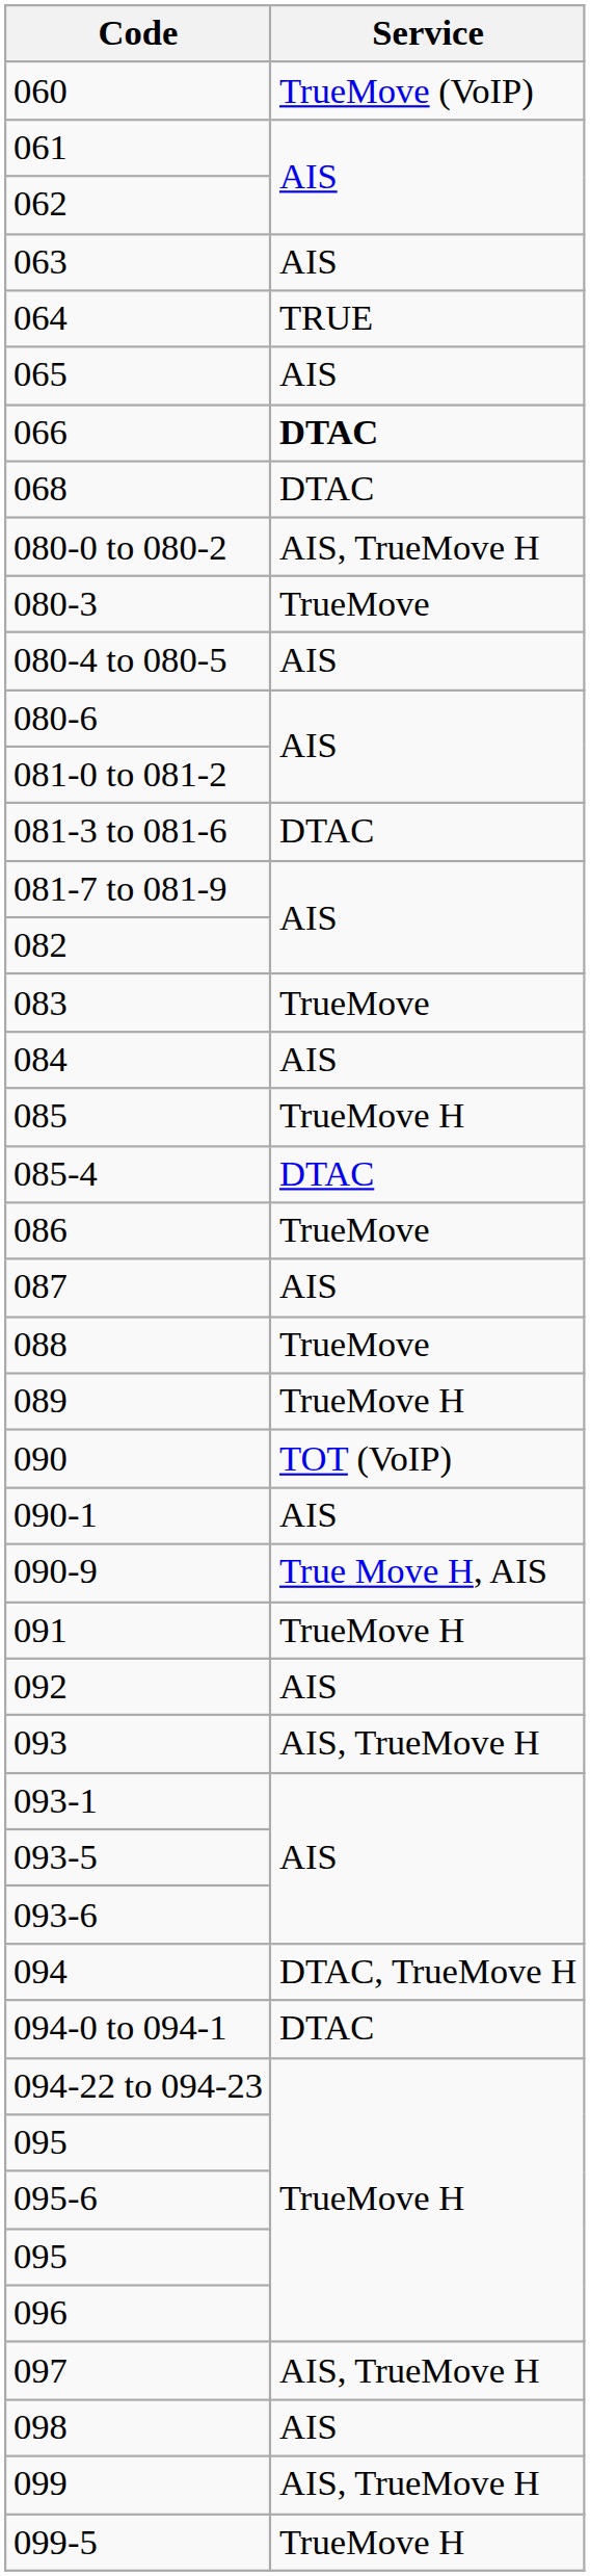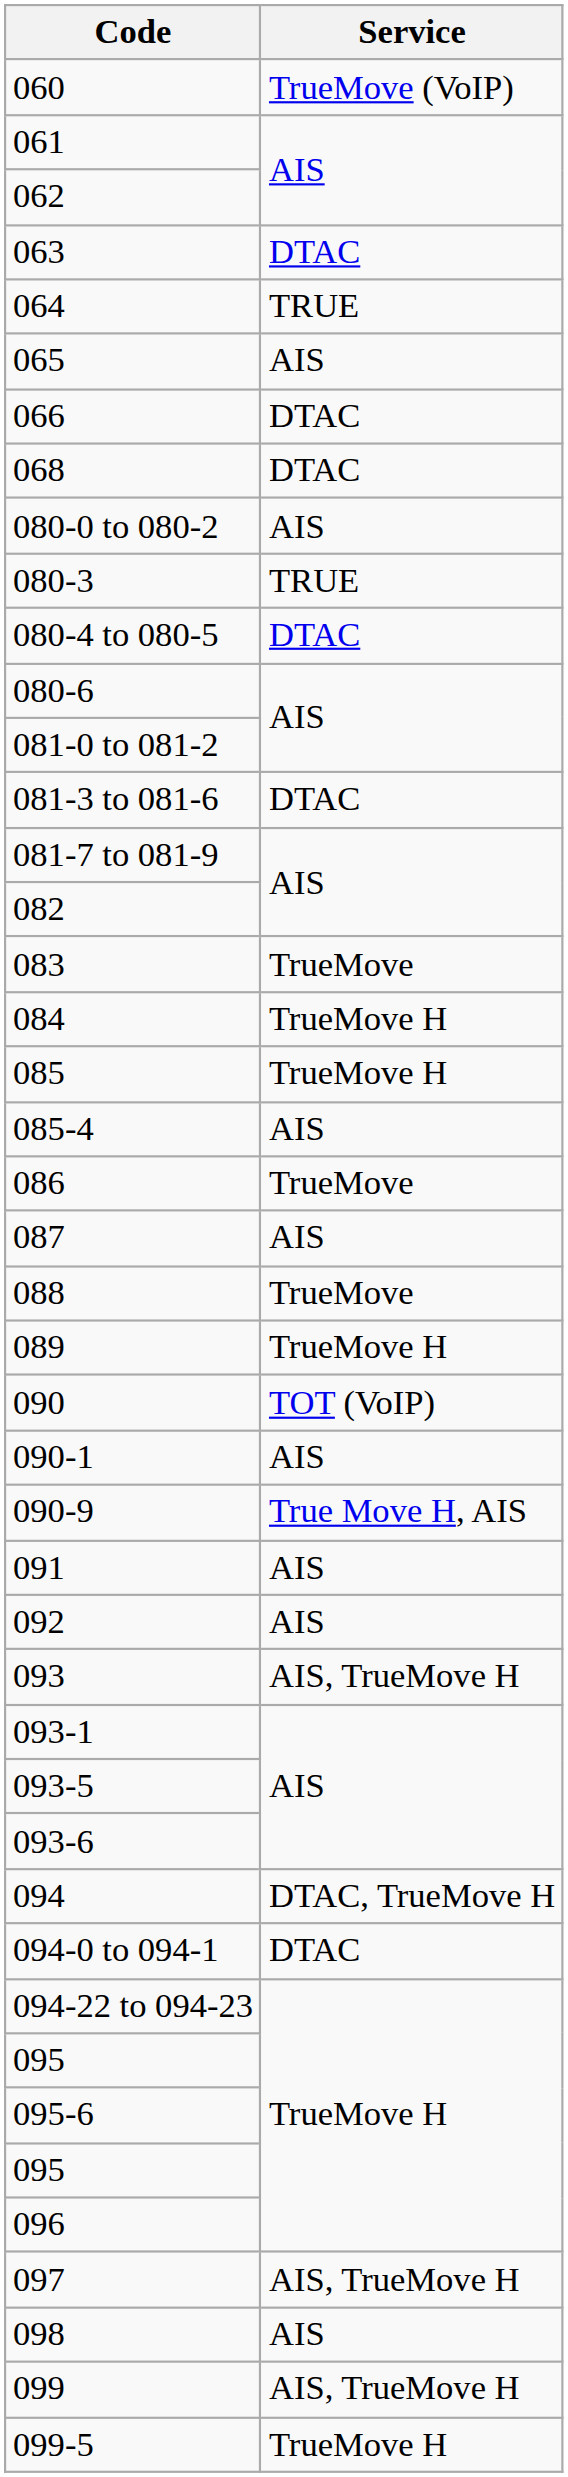row 5 | Service: AIS -> DTAC
row 8 | Service: bold -> normal
row 10 | Service: AIS, TrueMove H -> AIS
row 11 | Service: TrueMove -> TRUE
row 12 | Service: AIS -> DTAC
row 19 | Service: AIS -> TrueMove H
row 21 | Service: DTAC -> AIS
row 29 | Service: TrueMove H -> AIS
